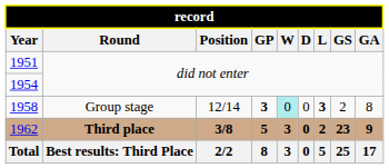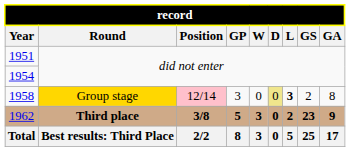1958 | Round: no background -> gold background
1958 | Position: no background -> pink background
1958 | GP: bold -> normal
1958 | W: paleturquoise background -> no background
1958 | D: no background -> khaki background
